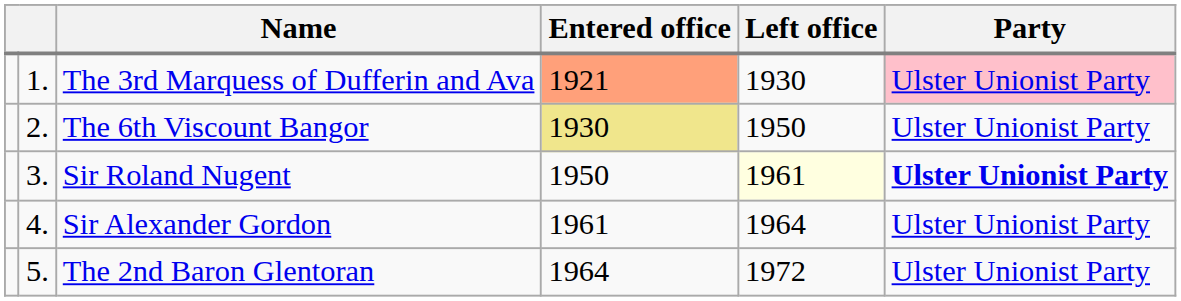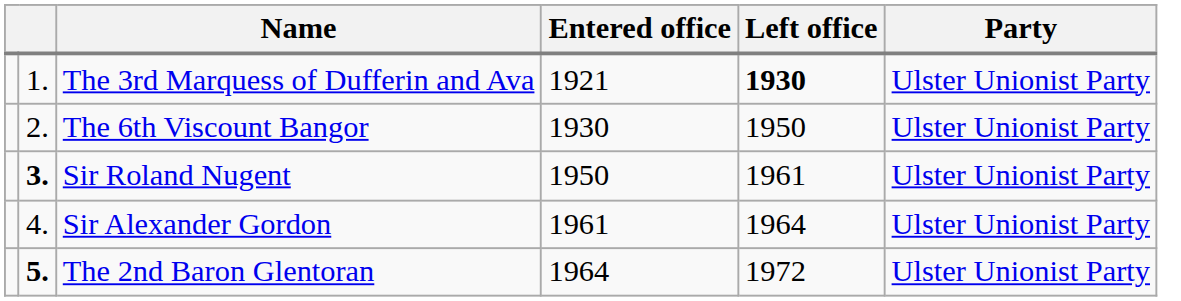The 3rd Marquess of Dufferin and Ava | Entered office: lightsalmon background -> no background
The 3rd Marquess of Dufferin and Ava | Left office: normal -> bold
The 3rd Marquess of Dufferin and Ava | Party: pink background -> no background
The 6th Viscount Bangor | Entered office: khaki background -> no background
Sir Roland Nugent | column 2: normal -> bold
Sir Roland Nugent | Left office: lightyellow background -> no background
Sir Roland Nugent | Party: bold -> normal
The 2nd Baron Glentoran | column 2: normal -> bold
